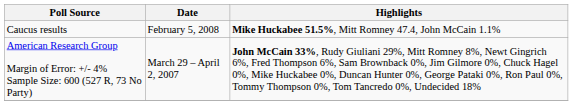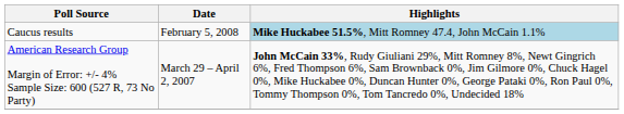Caucus results | Highlights: no background -> lightblue background
